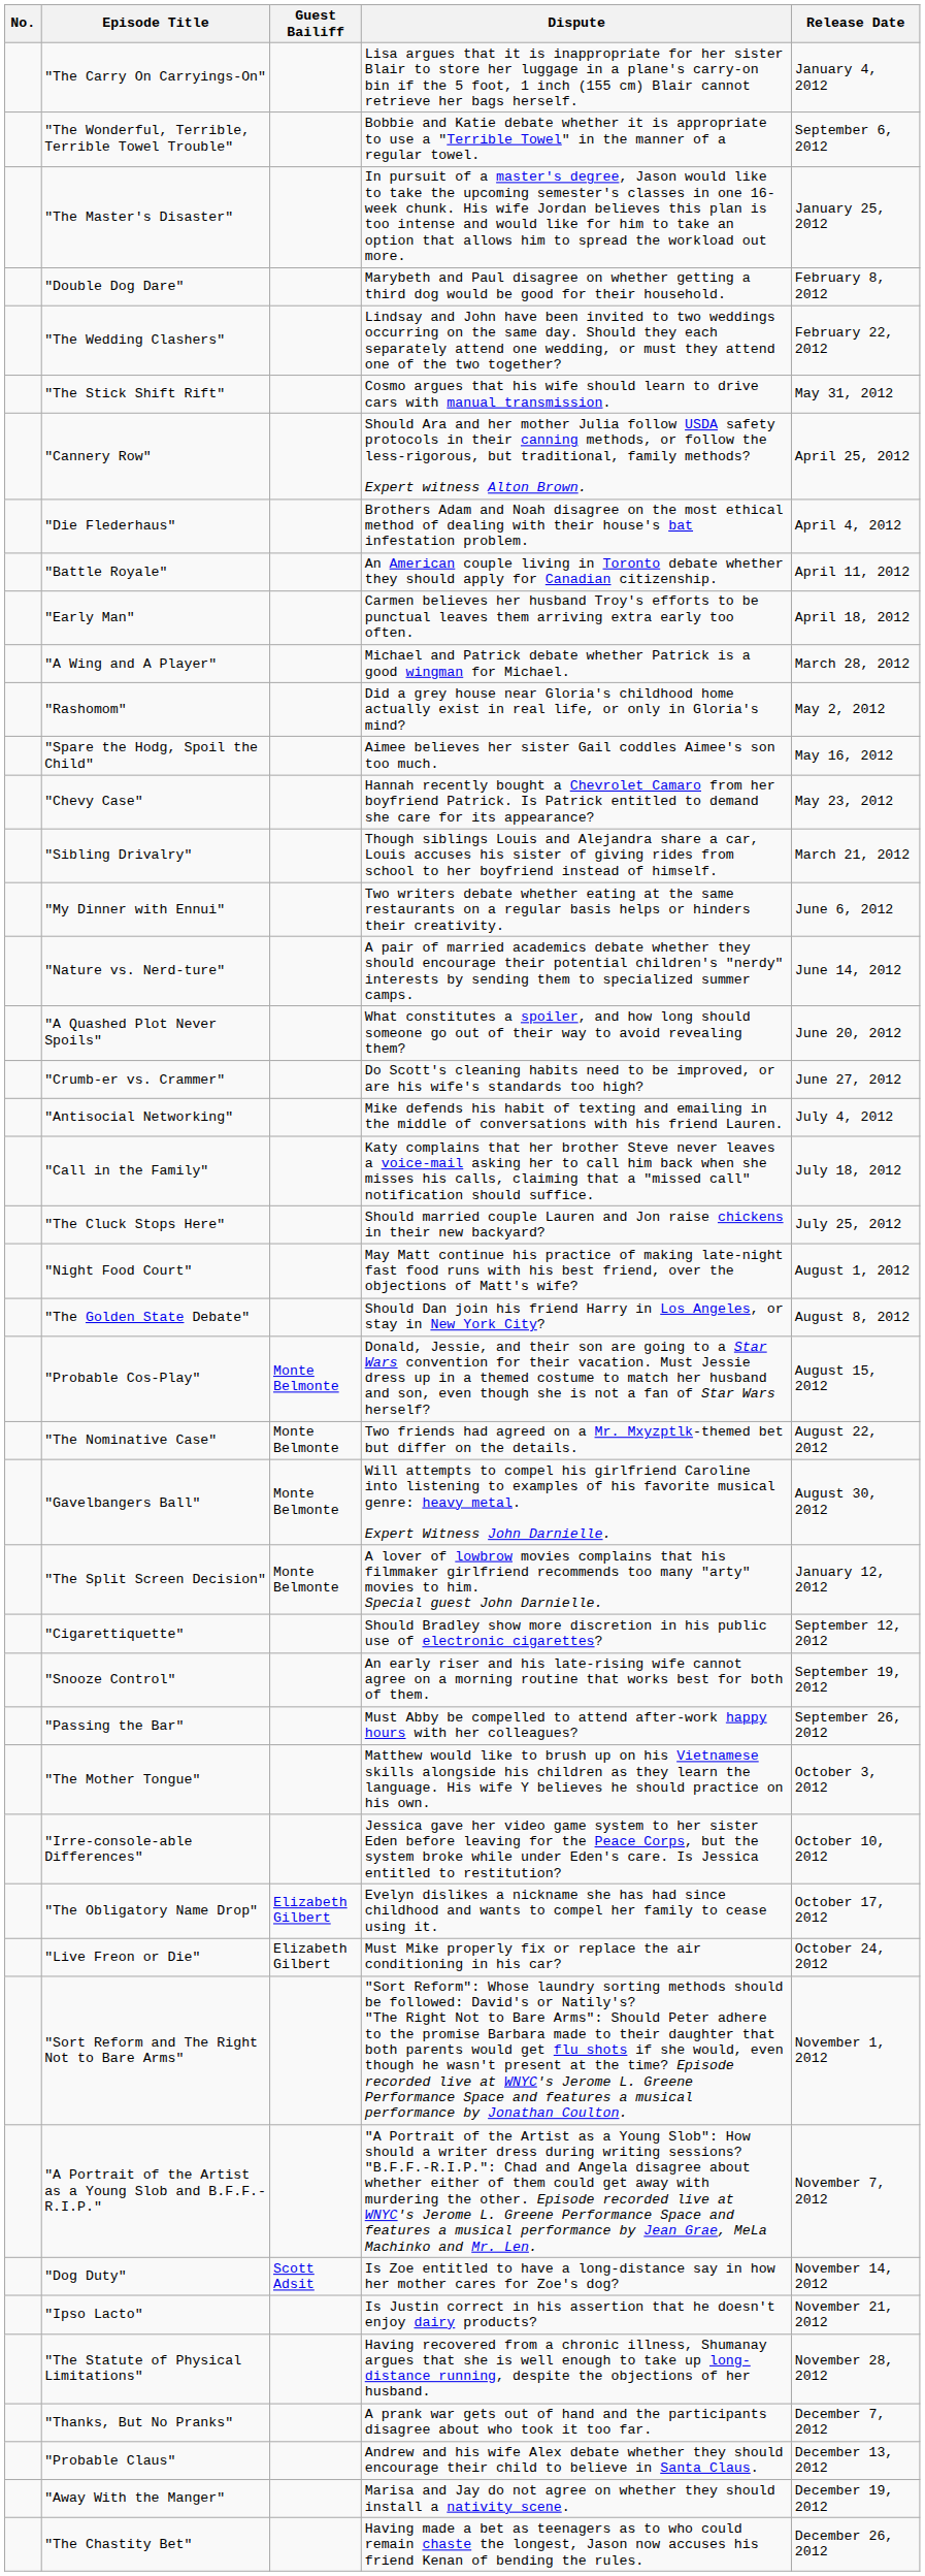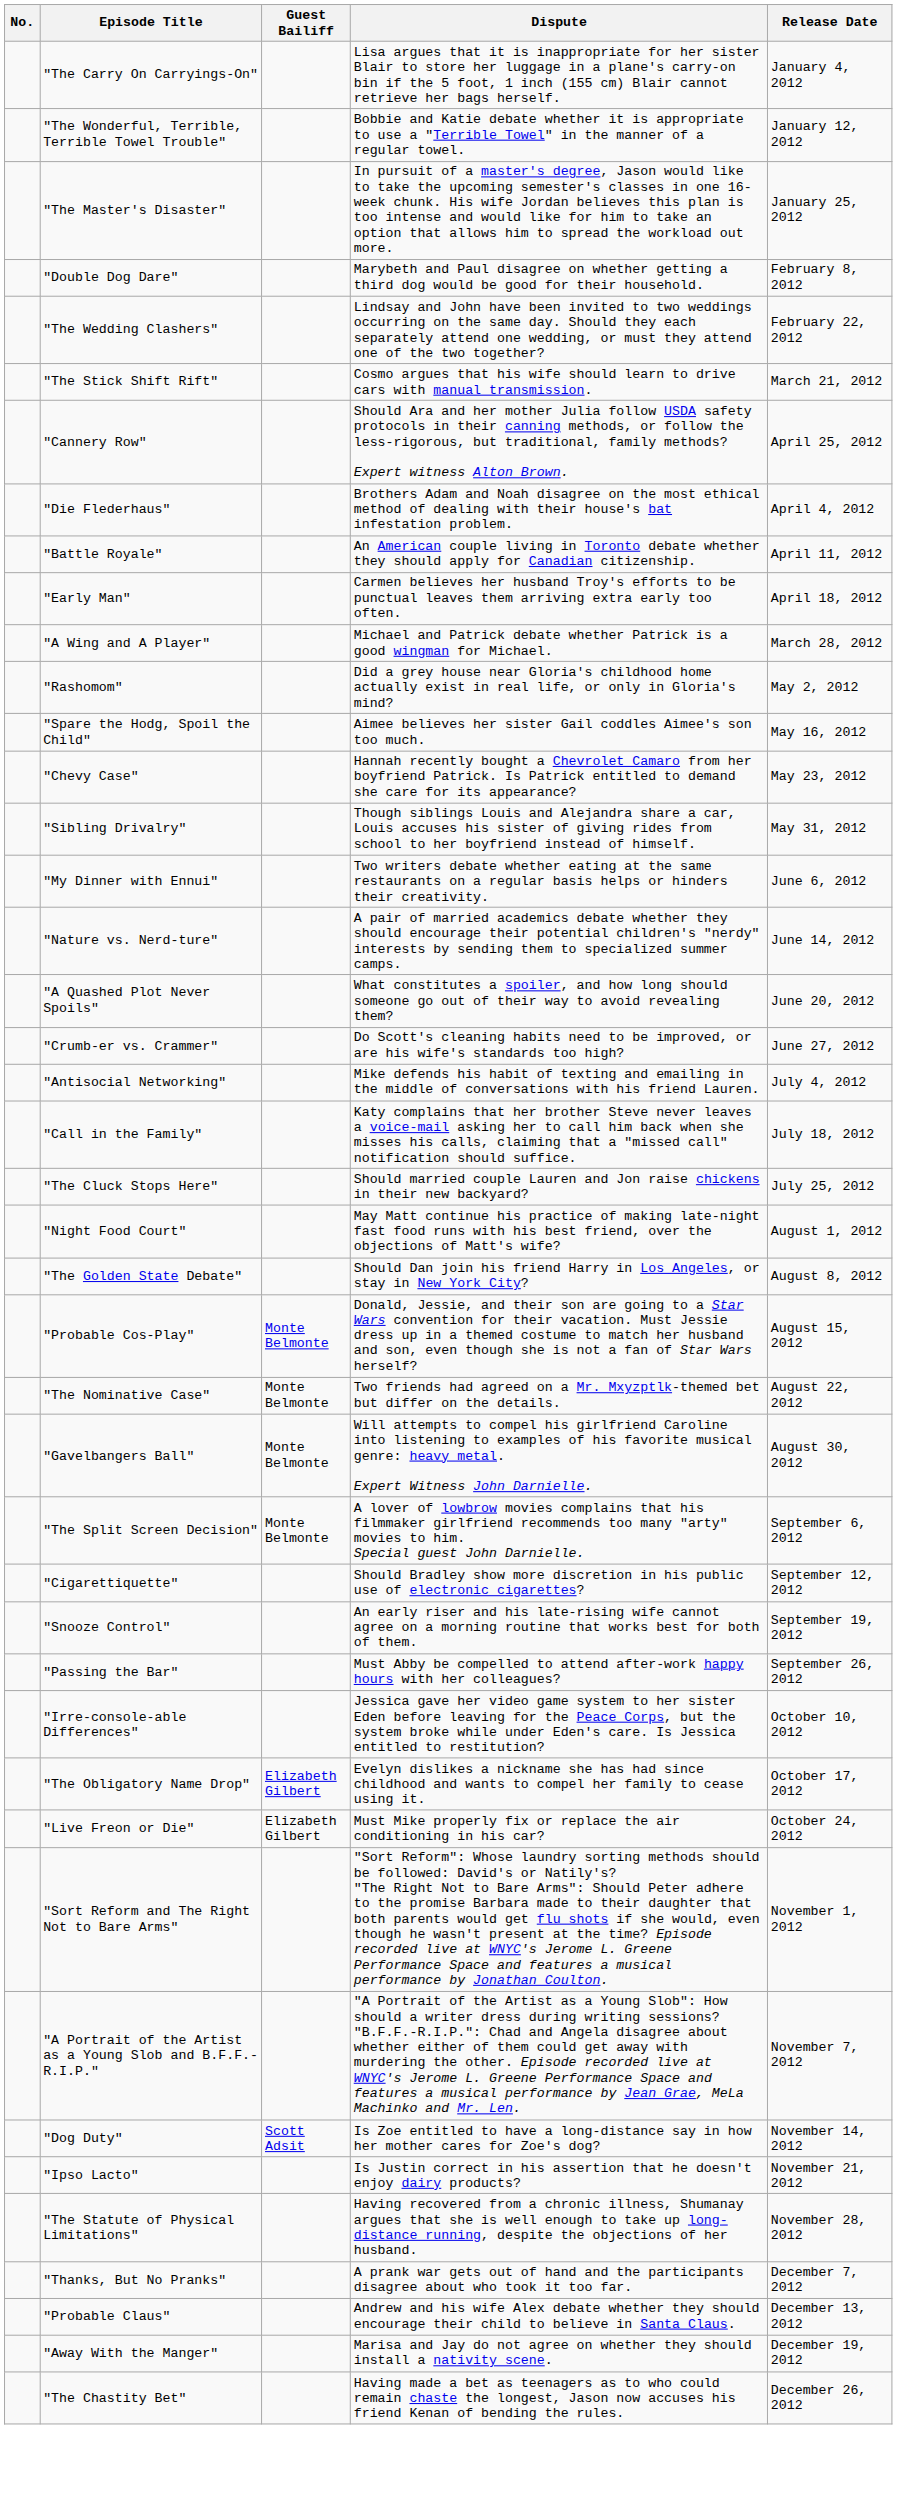"The Wonderful, Terrible, Terrible Towel Trouble" | Release Date: September 6, 2012 -> January 12, 2012
"The Stick Shift Rift" | Release Date: May 31, 2012 -> March 21, 2012
"Sibling Drivalry" | Release Date: March 21, 2012 -> May 31, 2012
"The Split Screen Decision" | Release Date: January 12, 2012 -> September 6, 2012
- row: "The Mother Tongue" | Matthew would like to brush up on his Vietnamese skills alongside his children as they learn the language. His wife Y believes he should practice on his own. | October 3, 2012
